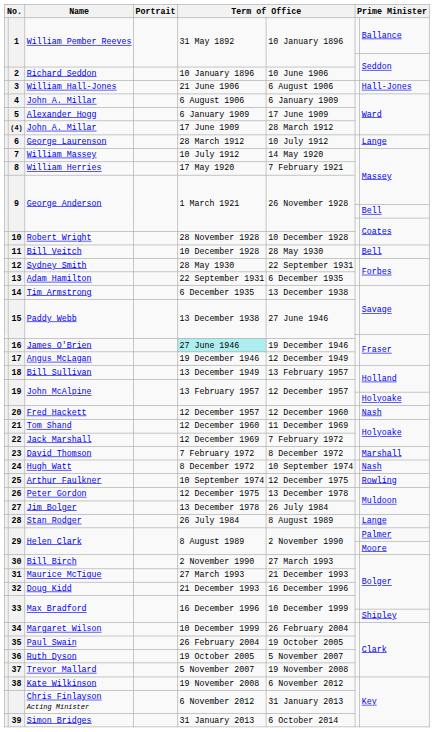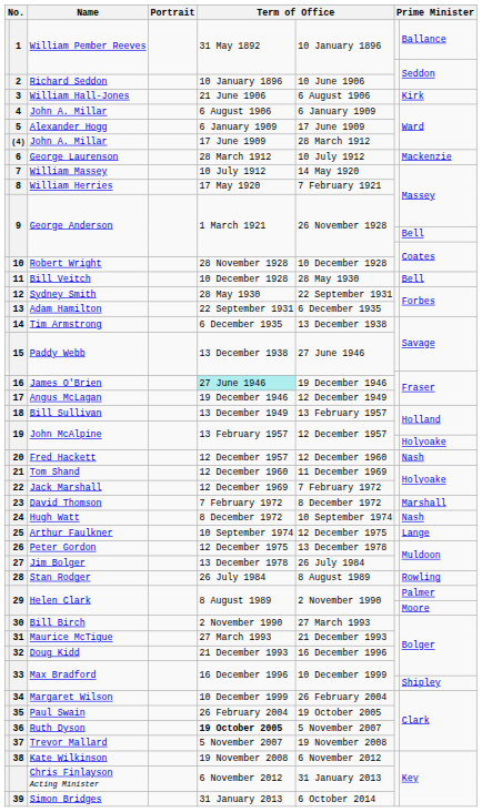3 | column 8: Hall-Jones -> Kirk
6 | column 8: Lange -> Mackenzie
25 | column 8: Rowling -> Lange
28 | column 8: Lange -> Rowling
36 | column 5: normal -> bold
